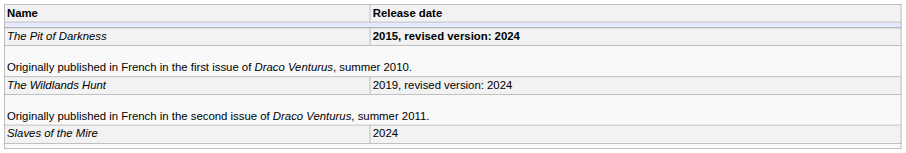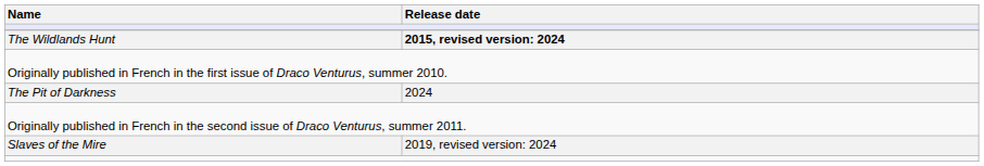row 3 | Name: The Pit of Darkness -> The Wildlands Hunt
row 5 | Name: The Wildlands Hunt -> The Pit of Darkness
row 5 | Release date: 2019, revised version: 2024 -> 2024
row 7 | Release date: 2024 -> 2019, revised version: 2024
